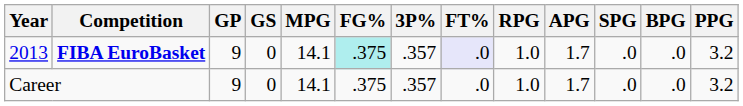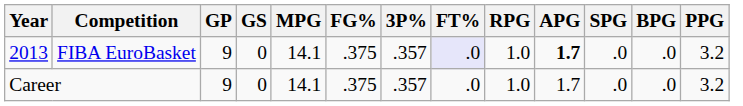2013 | Competition: bold -> normal
2013 | FG%: paleturquoise background -> no background
2013 | APG: normal -> bold
